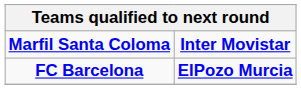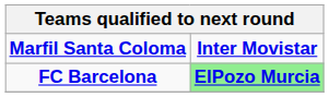FC Barcelona | Inter Movistar: no background -> lightgreen background
